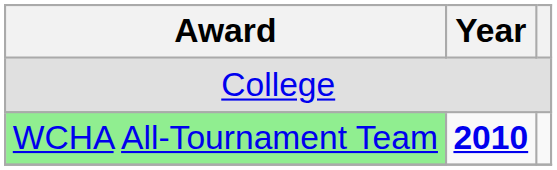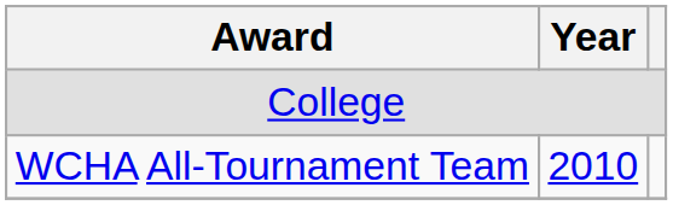WCHA All-Tournament Team | Award: lightgreen background -> no background
WCHA All-Tournament Team | Year: bold -> normal
